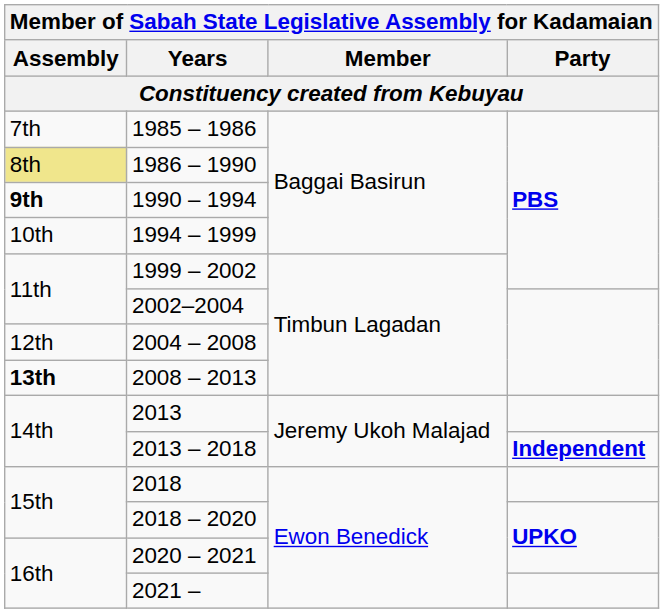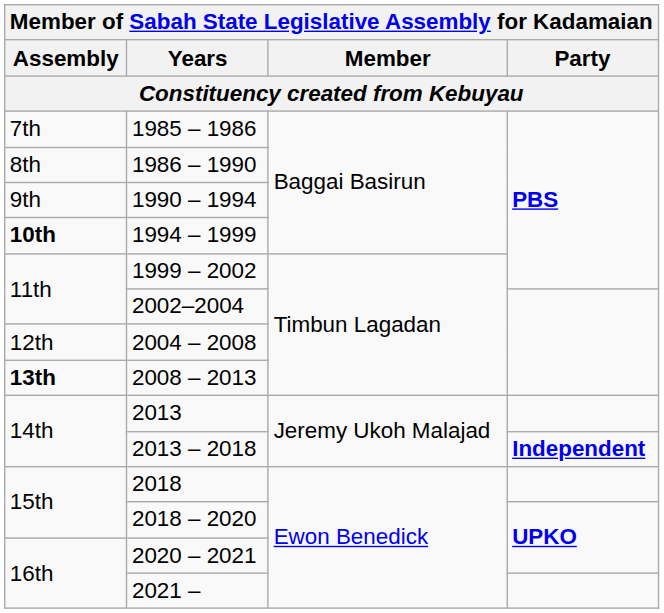1986 – 1990 | Assembly: khaki background -> no background
1990 – 1994 | Assembly: bold -> normal
1994 – 1999 | Assembly: normal -> bold
